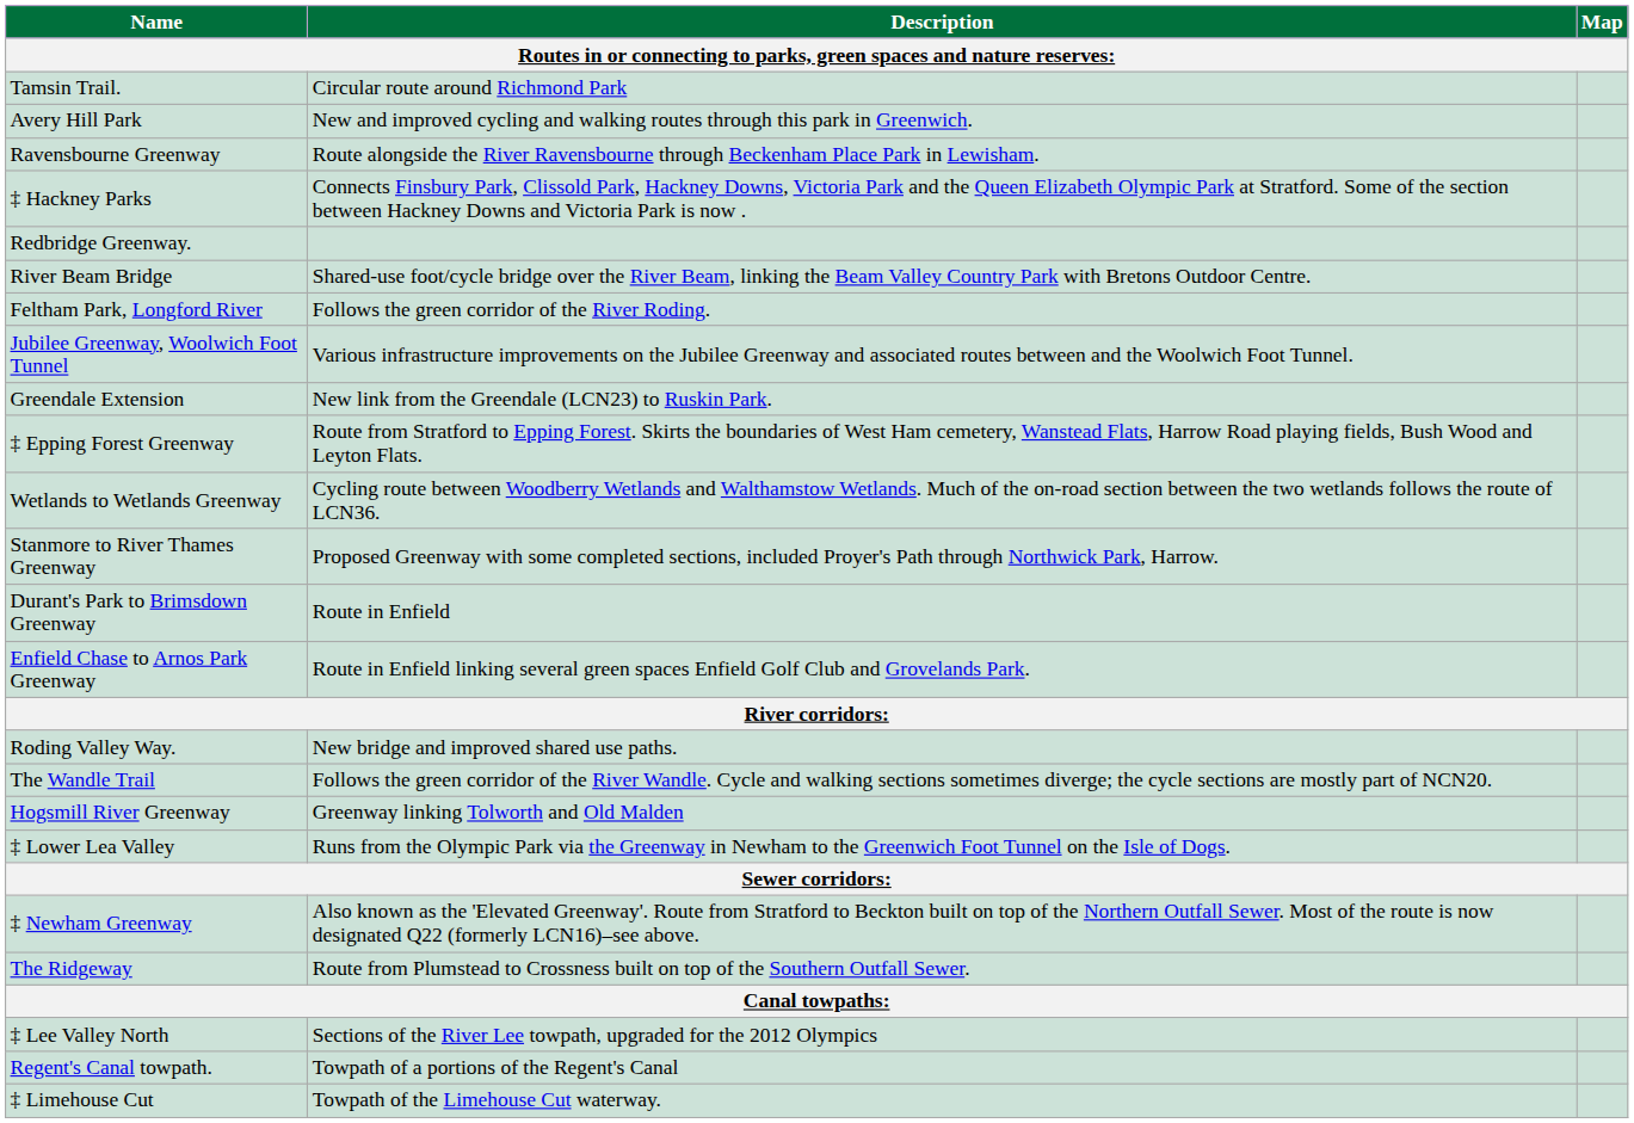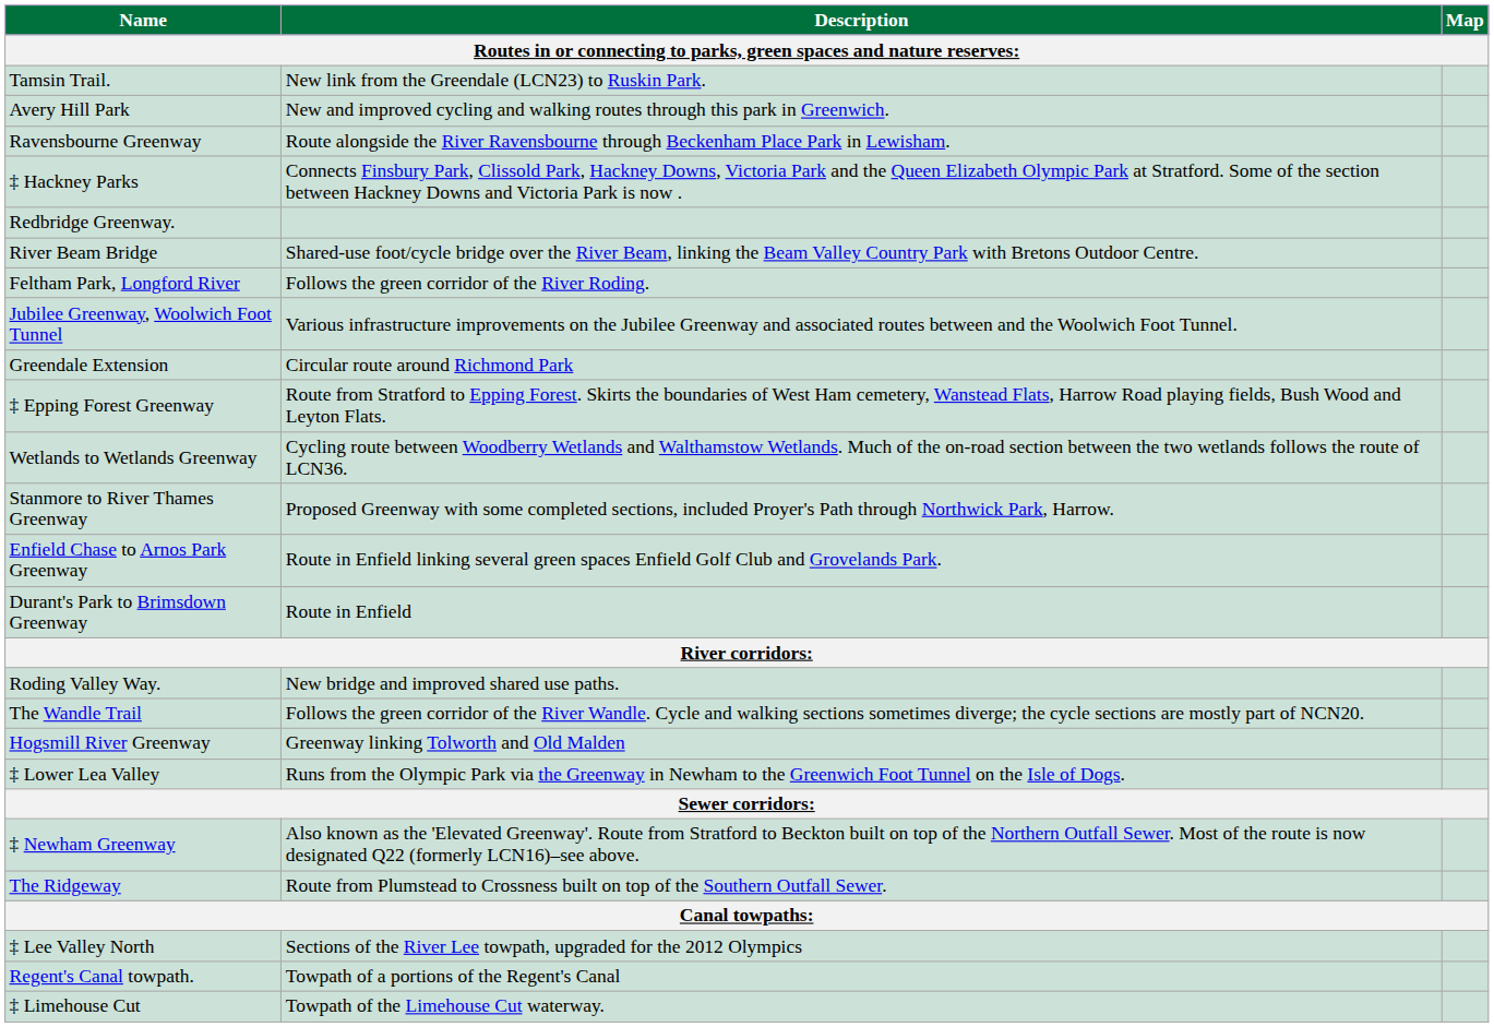Tamsin Trail. | Description: Circular route around Richmond Park -> New link from the Greendale (LCN23) to Ruskin Park.
Greendale Extension | Description: New link from the Greendale (LCN23) to Ruskin Park. -> Circular route around Richmond Park
rows swapped: Enfield Chase to Arnos Park Greenway <-> Durant's Park to Brimsdown Greenway
